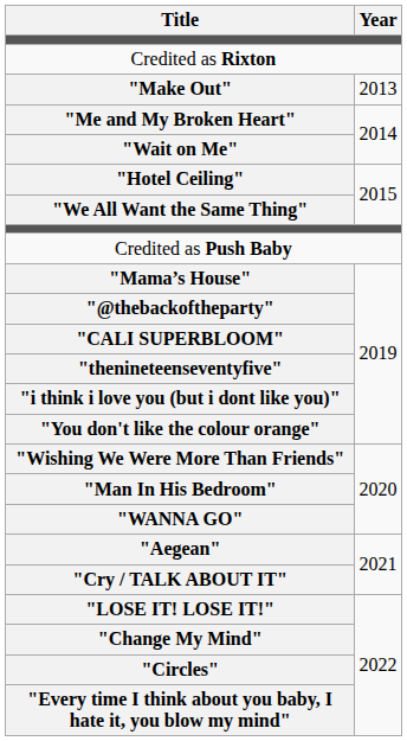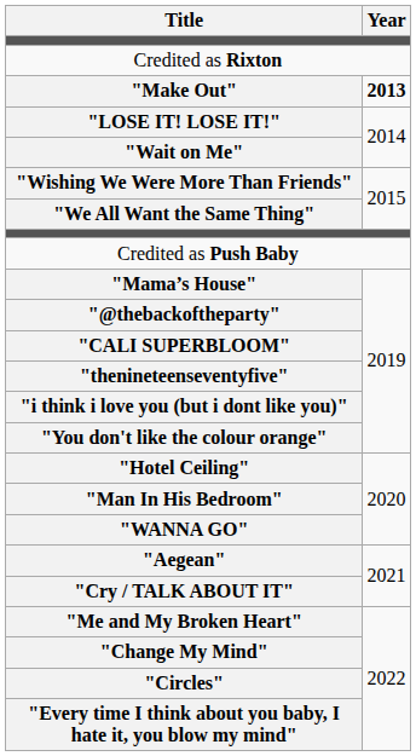row 4 | Year: normal -> bold
row 5 | Title: "Me and My Broken Heart" -> "LOSE IT! LOSE IT!"
row 7 | Title: "Hotel Ceiling" -> "Wishing We Were More Than Friends"
row 17 | Title: "Wishing We Were More Than Friends" -> "Hotel Ceiling"
row 22 | Title: "LOSE IT! LOSE IT!" -> "Me and My Broken Heart"
